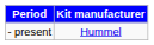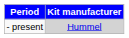- present | Kit manufacturer: no background -> lightgrey background
